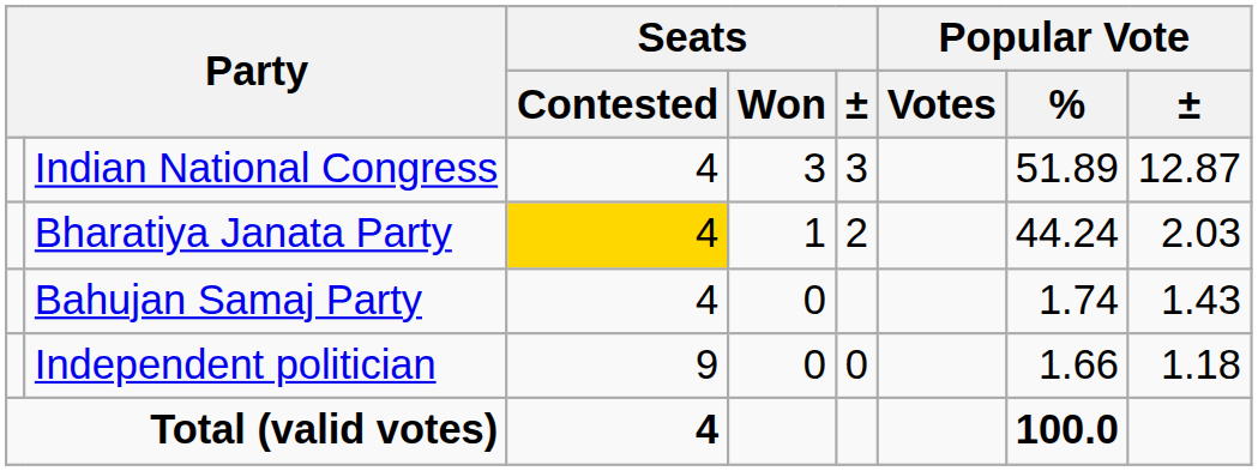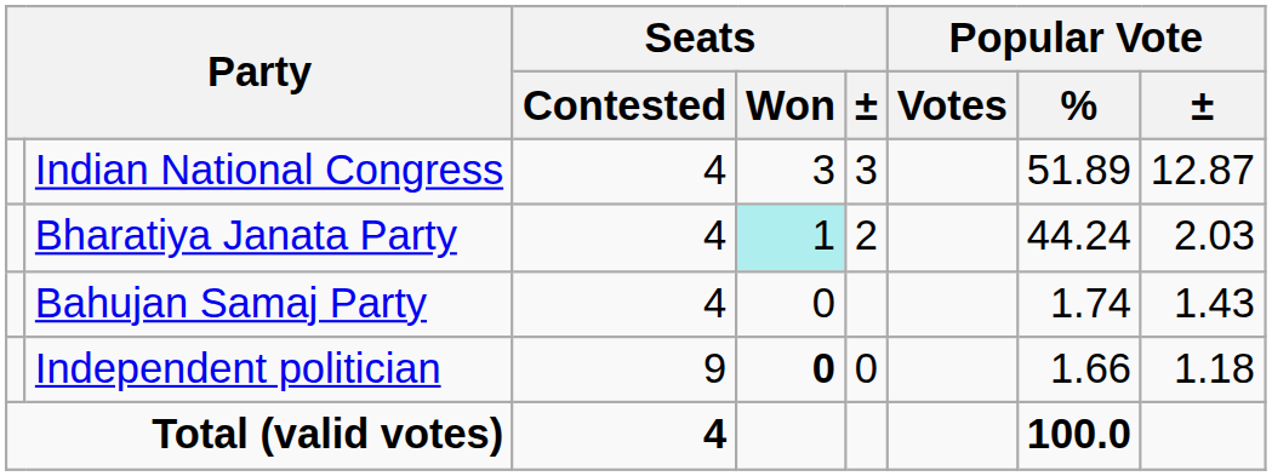Bharatiya Janata Party | Seats / Contested: gold background -> no background
Bharatiya Janata Party | Seats / Won: no background -> paleturquoise background
Independent politician | Seats / Won: normal -> bold
